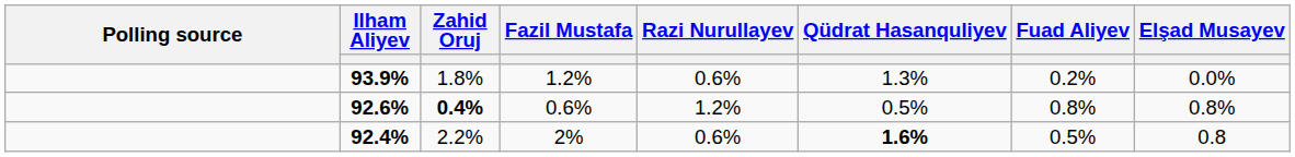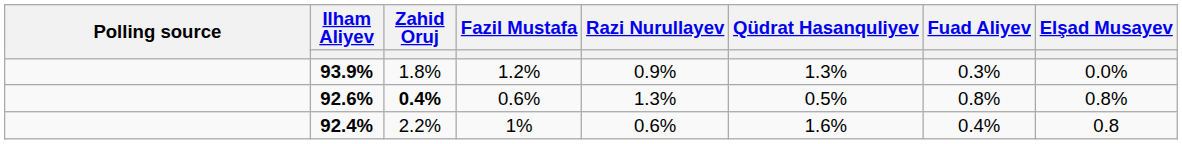93.9% | Razi Nurullayev: 0.6% -> 0.9%
93.9% | Fuad Aliyev: 0.2% -> 0.3%
92.6% | Razi Nurullayev: 1.2% -> 1.3%
92.4% | Fazil Mustafa: 2% -> 1%
92.4% | Qüdrat Hasanquliyev: bold -> normal
92.4% | Fuad Aliyev: 0.5% -> 0.4%
